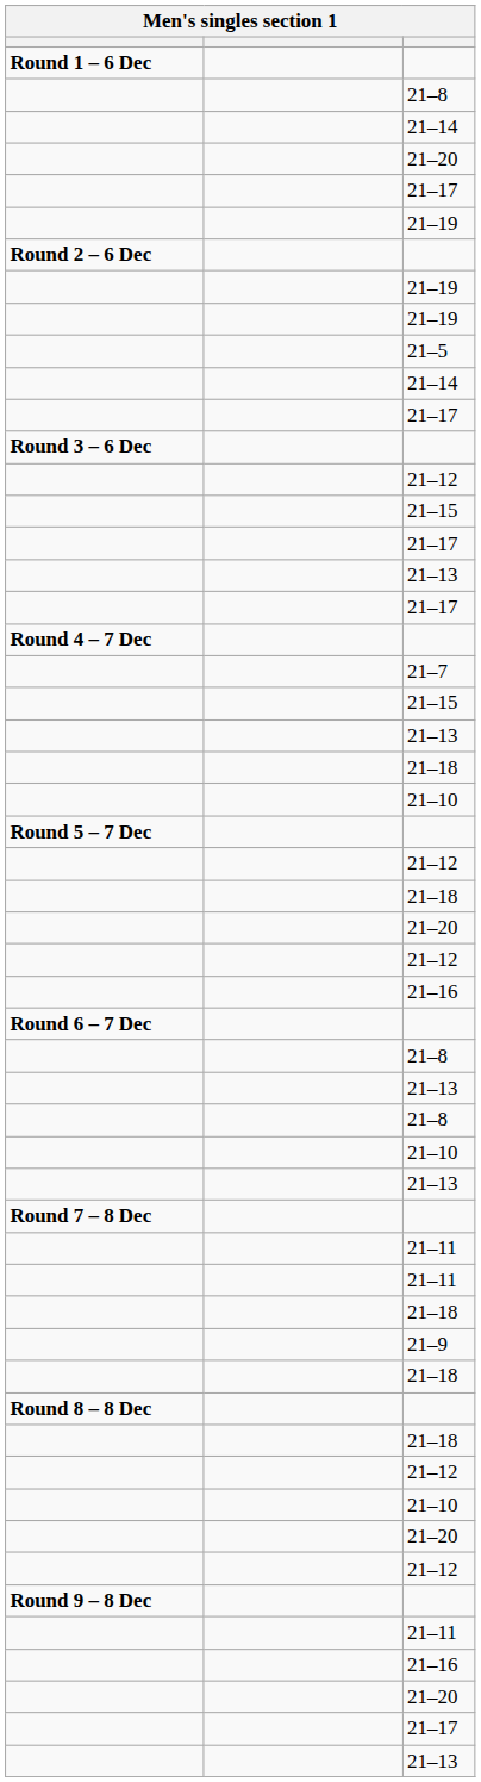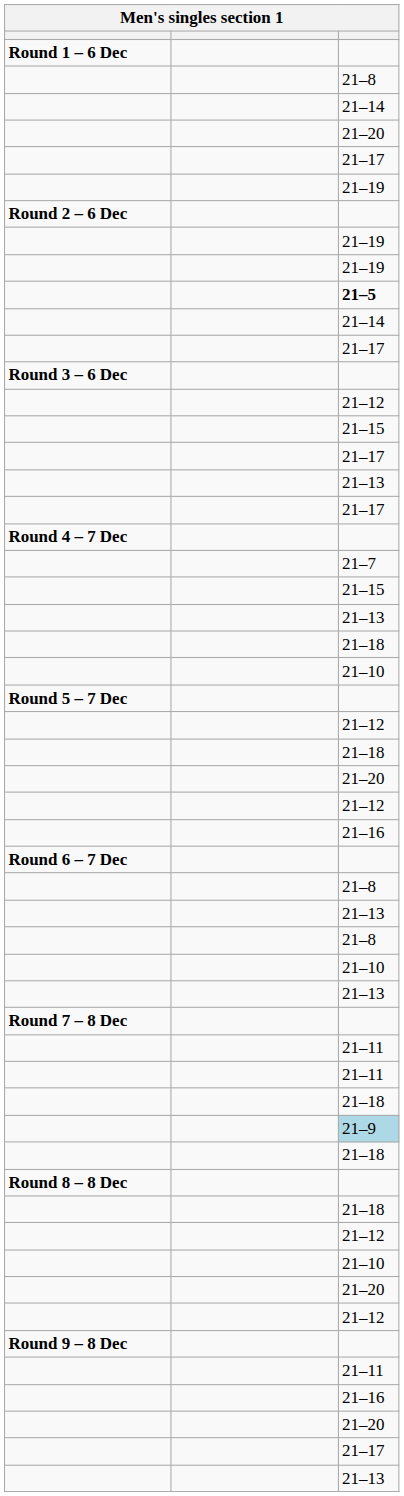21–5 | column 3: normal -> bold
21–9 | column 3: no background -> lightblue background
